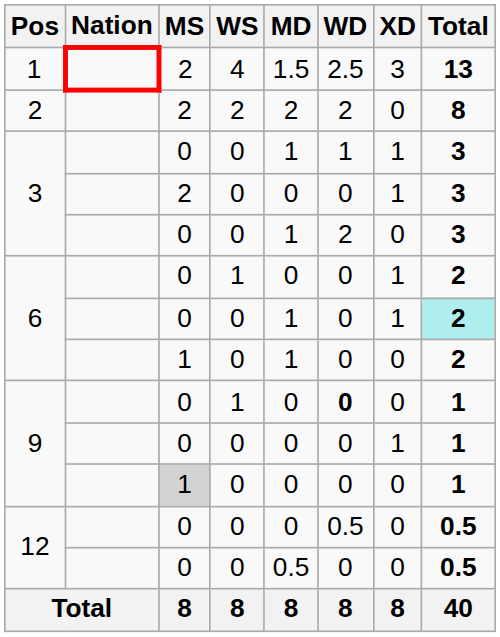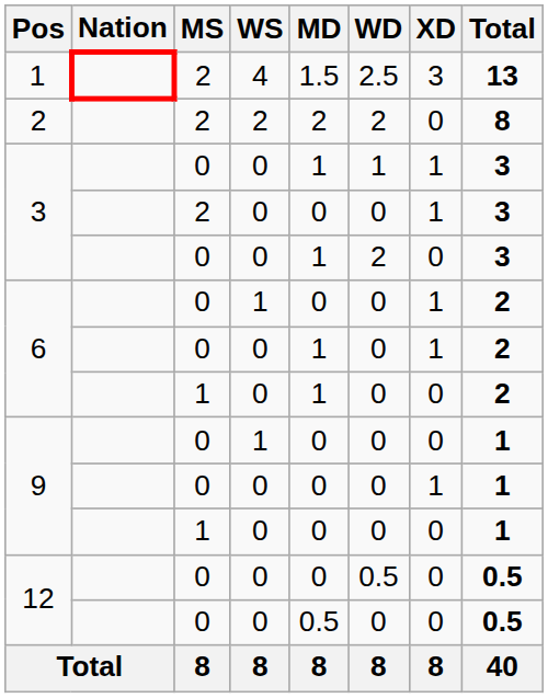row 8 | Total: paleturquoise background -> no background
row 10 | WD: bold -> normal
row 12 | MS: lightgrey background -> no background
